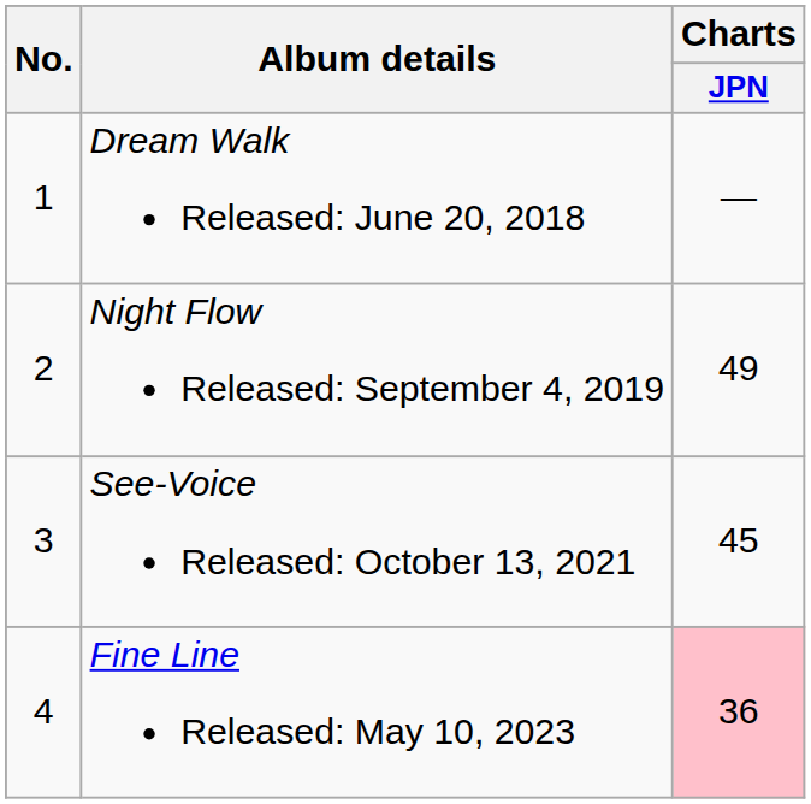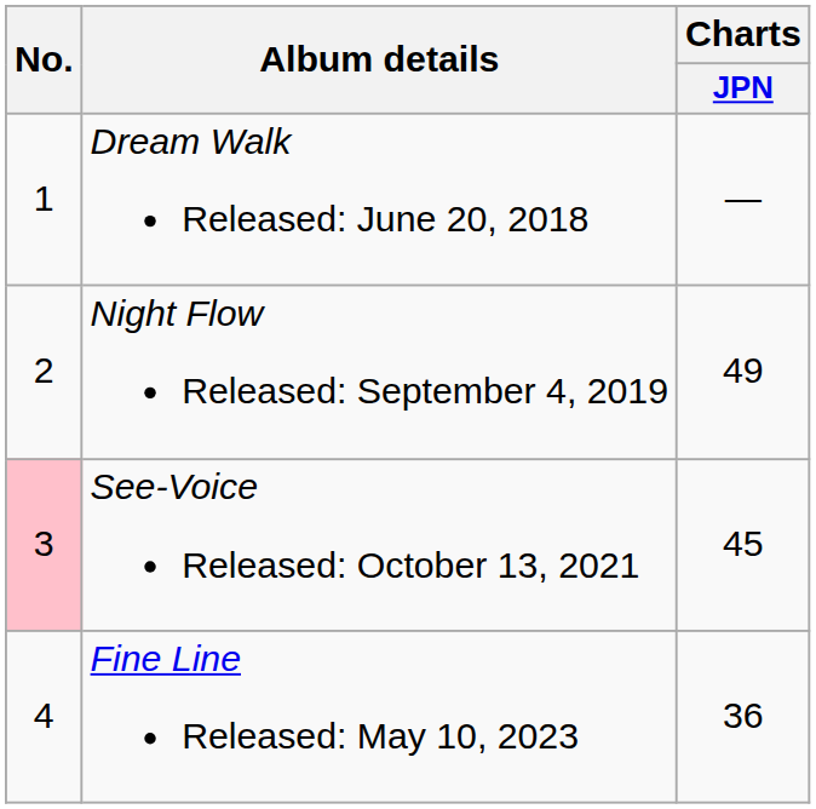See-Voice Released: October 13, 2021 | No.: no background -> pink background
Fine Line Released: May 10, 2023 | Charts / JPN: pink background -> no background
